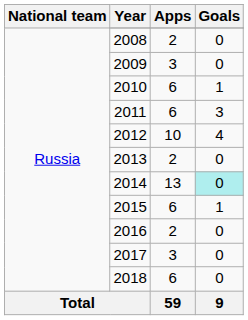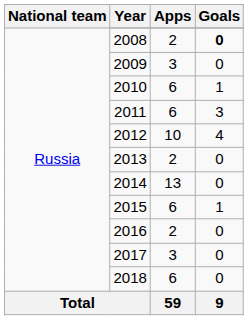2008 | Goals: normal -> bold
2014 | Goals: paleturquoise background -> no background
